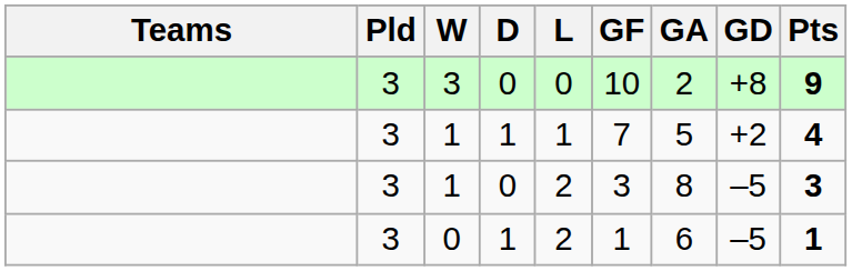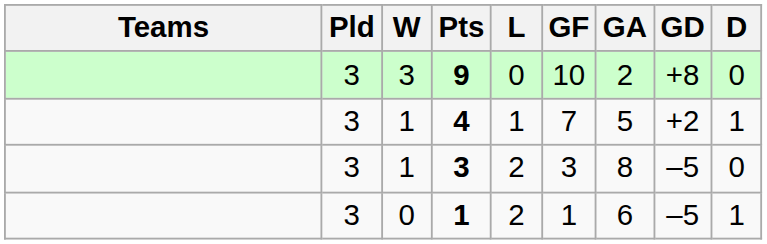columns swapped: D <-> Pts
